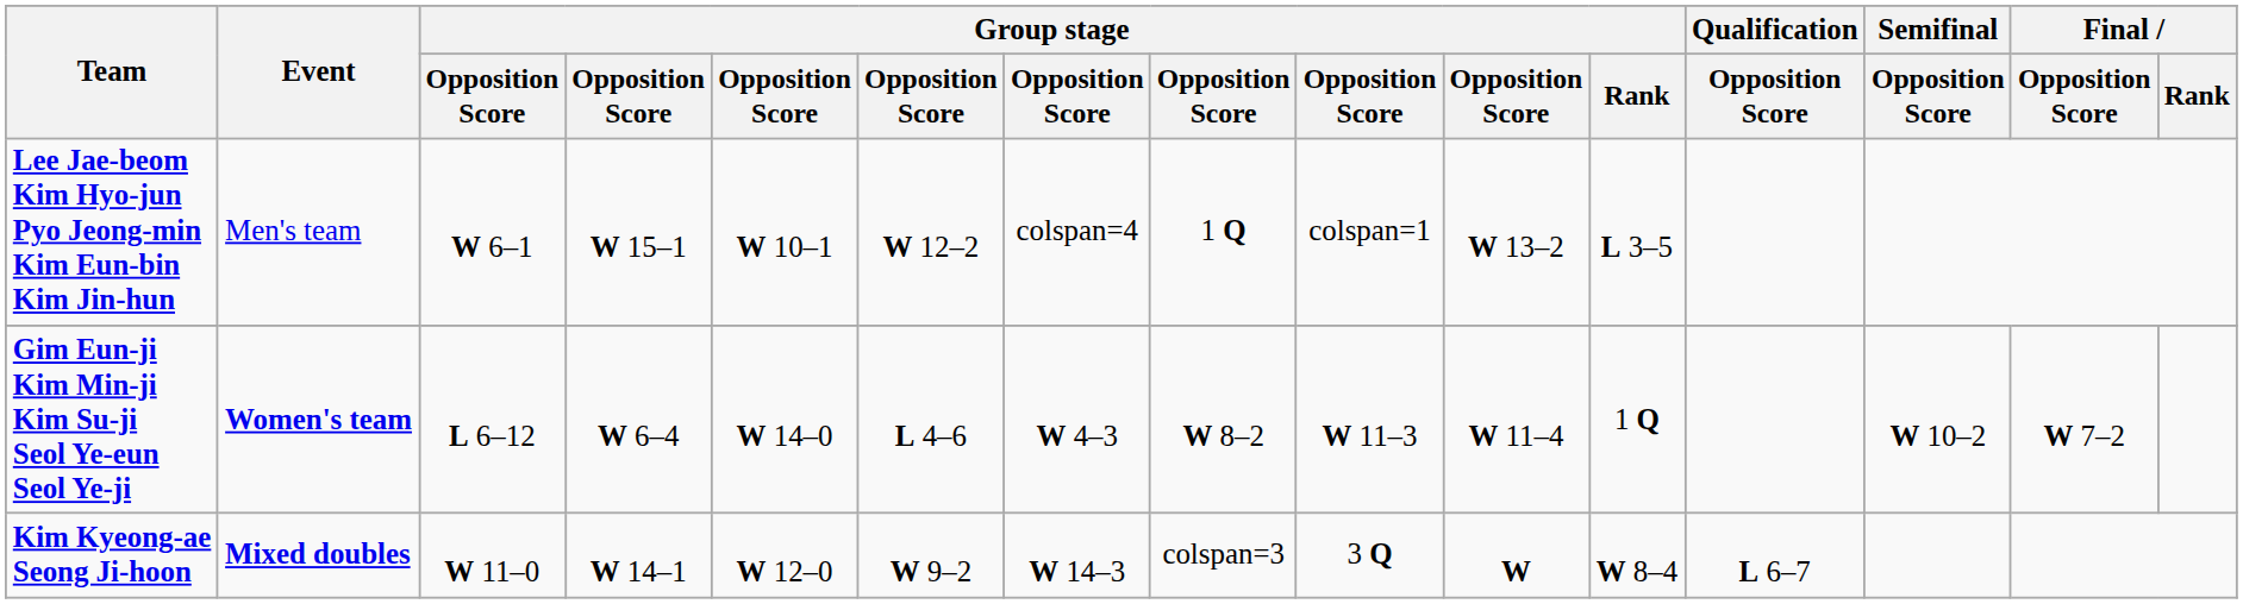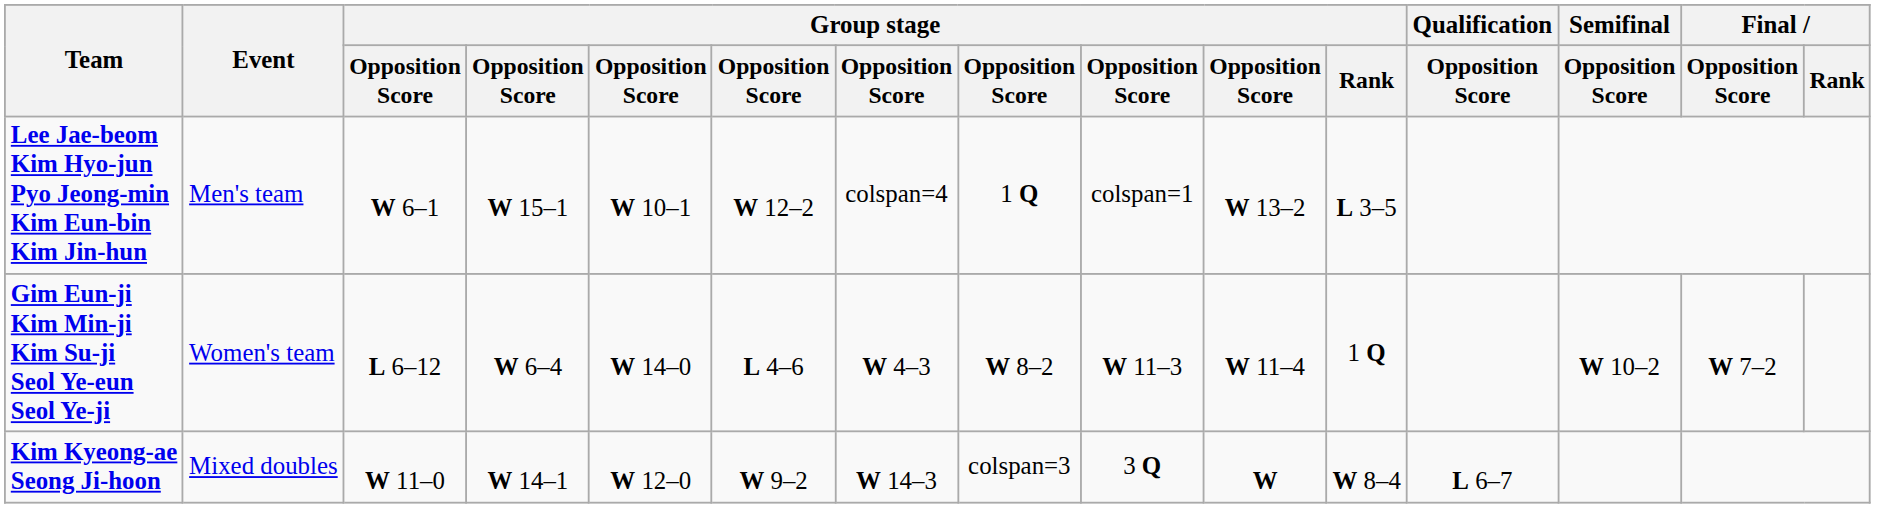Gim Eun-ji Kim Min-ji Kim Su-ji Seol Ye-eun Seol Ye-ji | Event: bold -> normal
Kim Kyeong-ae Seong Ji-hoon | Event: bold -> normal
